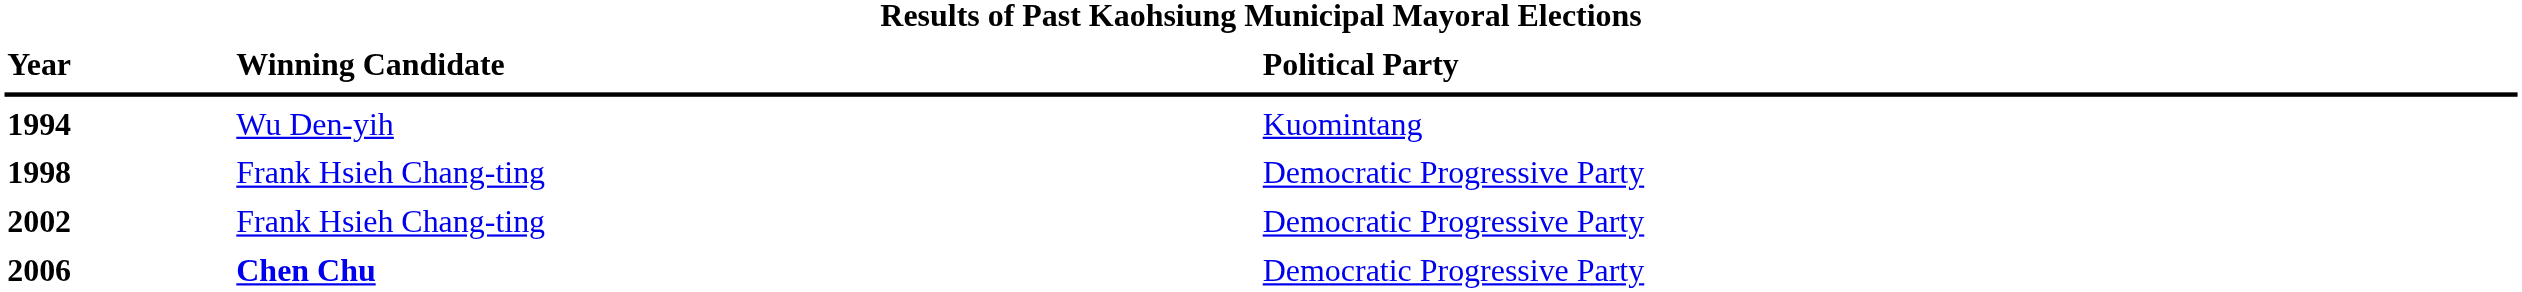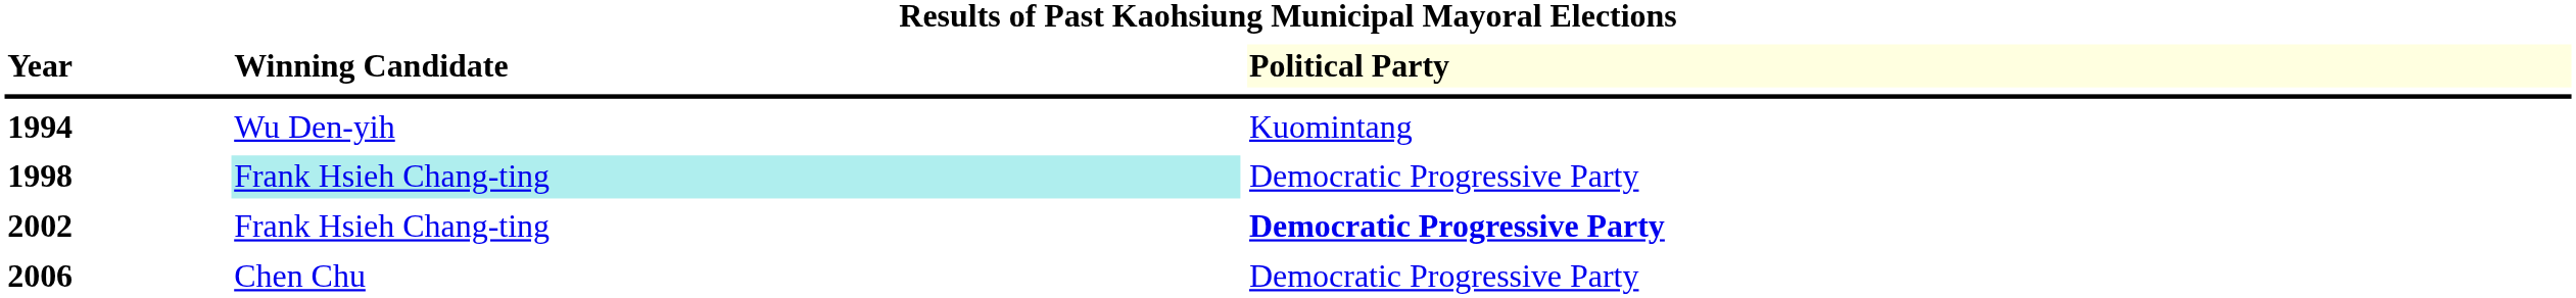Year | column 3: no background -> lightyellow background
1998 | column 2: no background -> paleturquoise background
2002 | column 3: normal -> bold
2006 | column 2: bold -> normal
